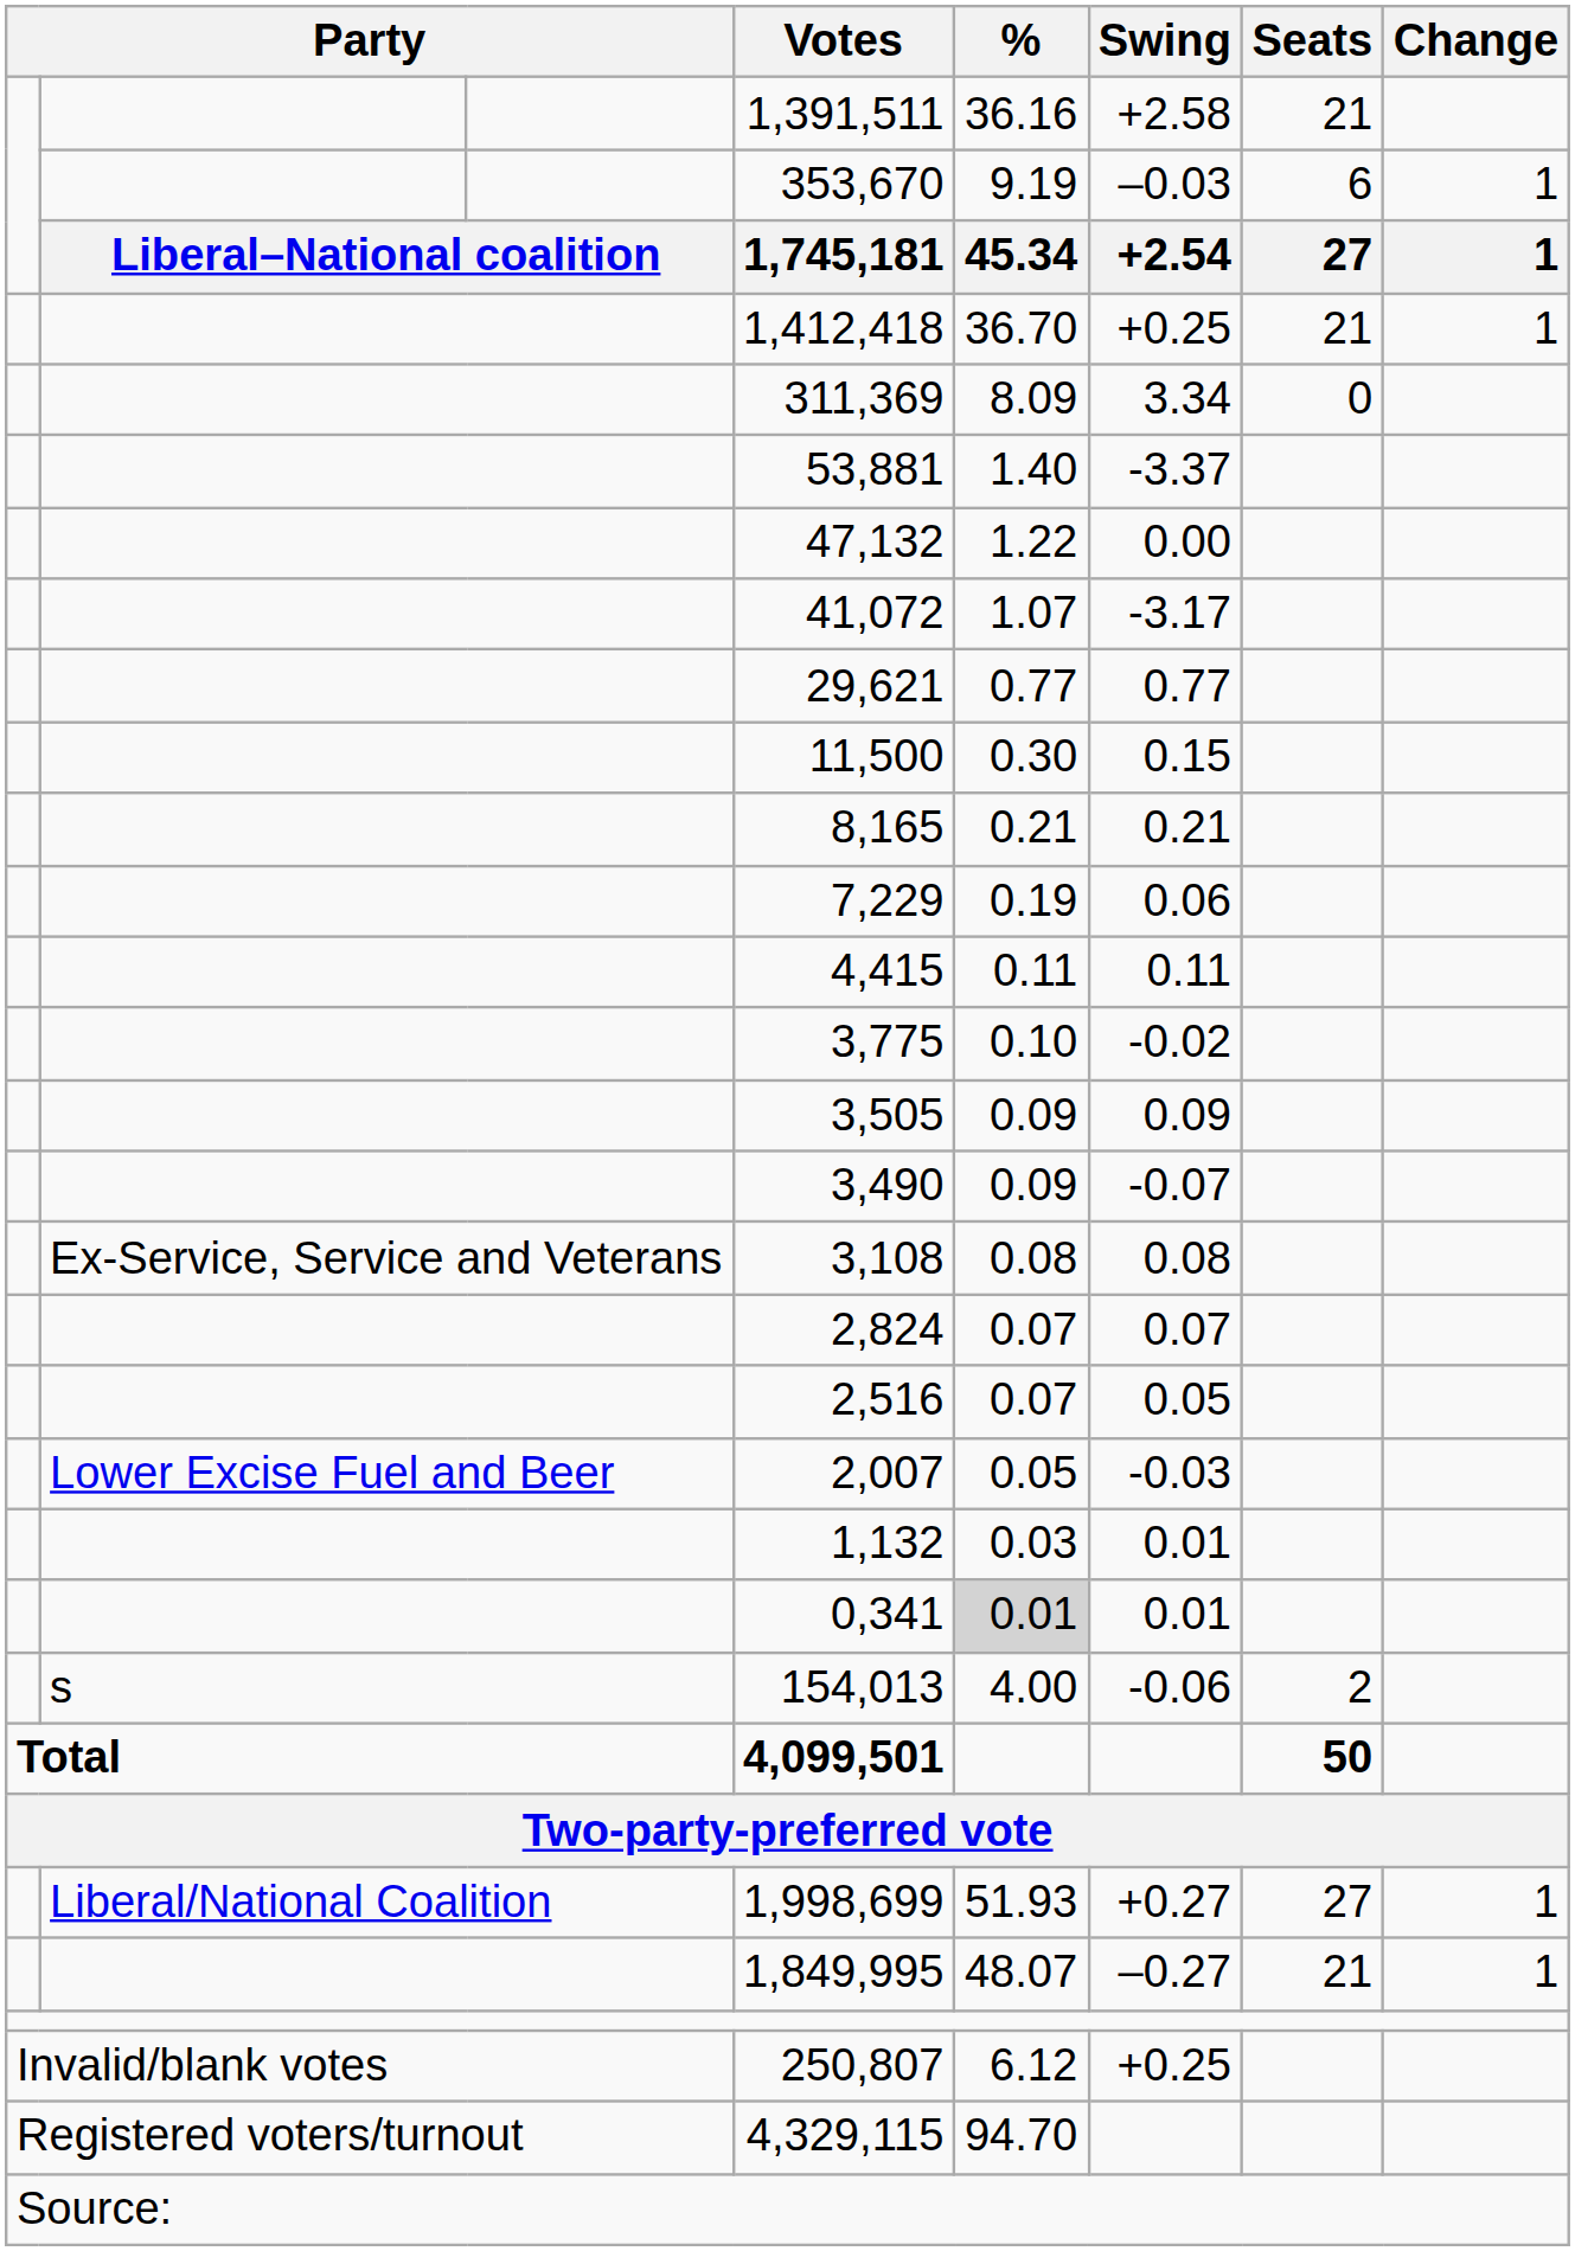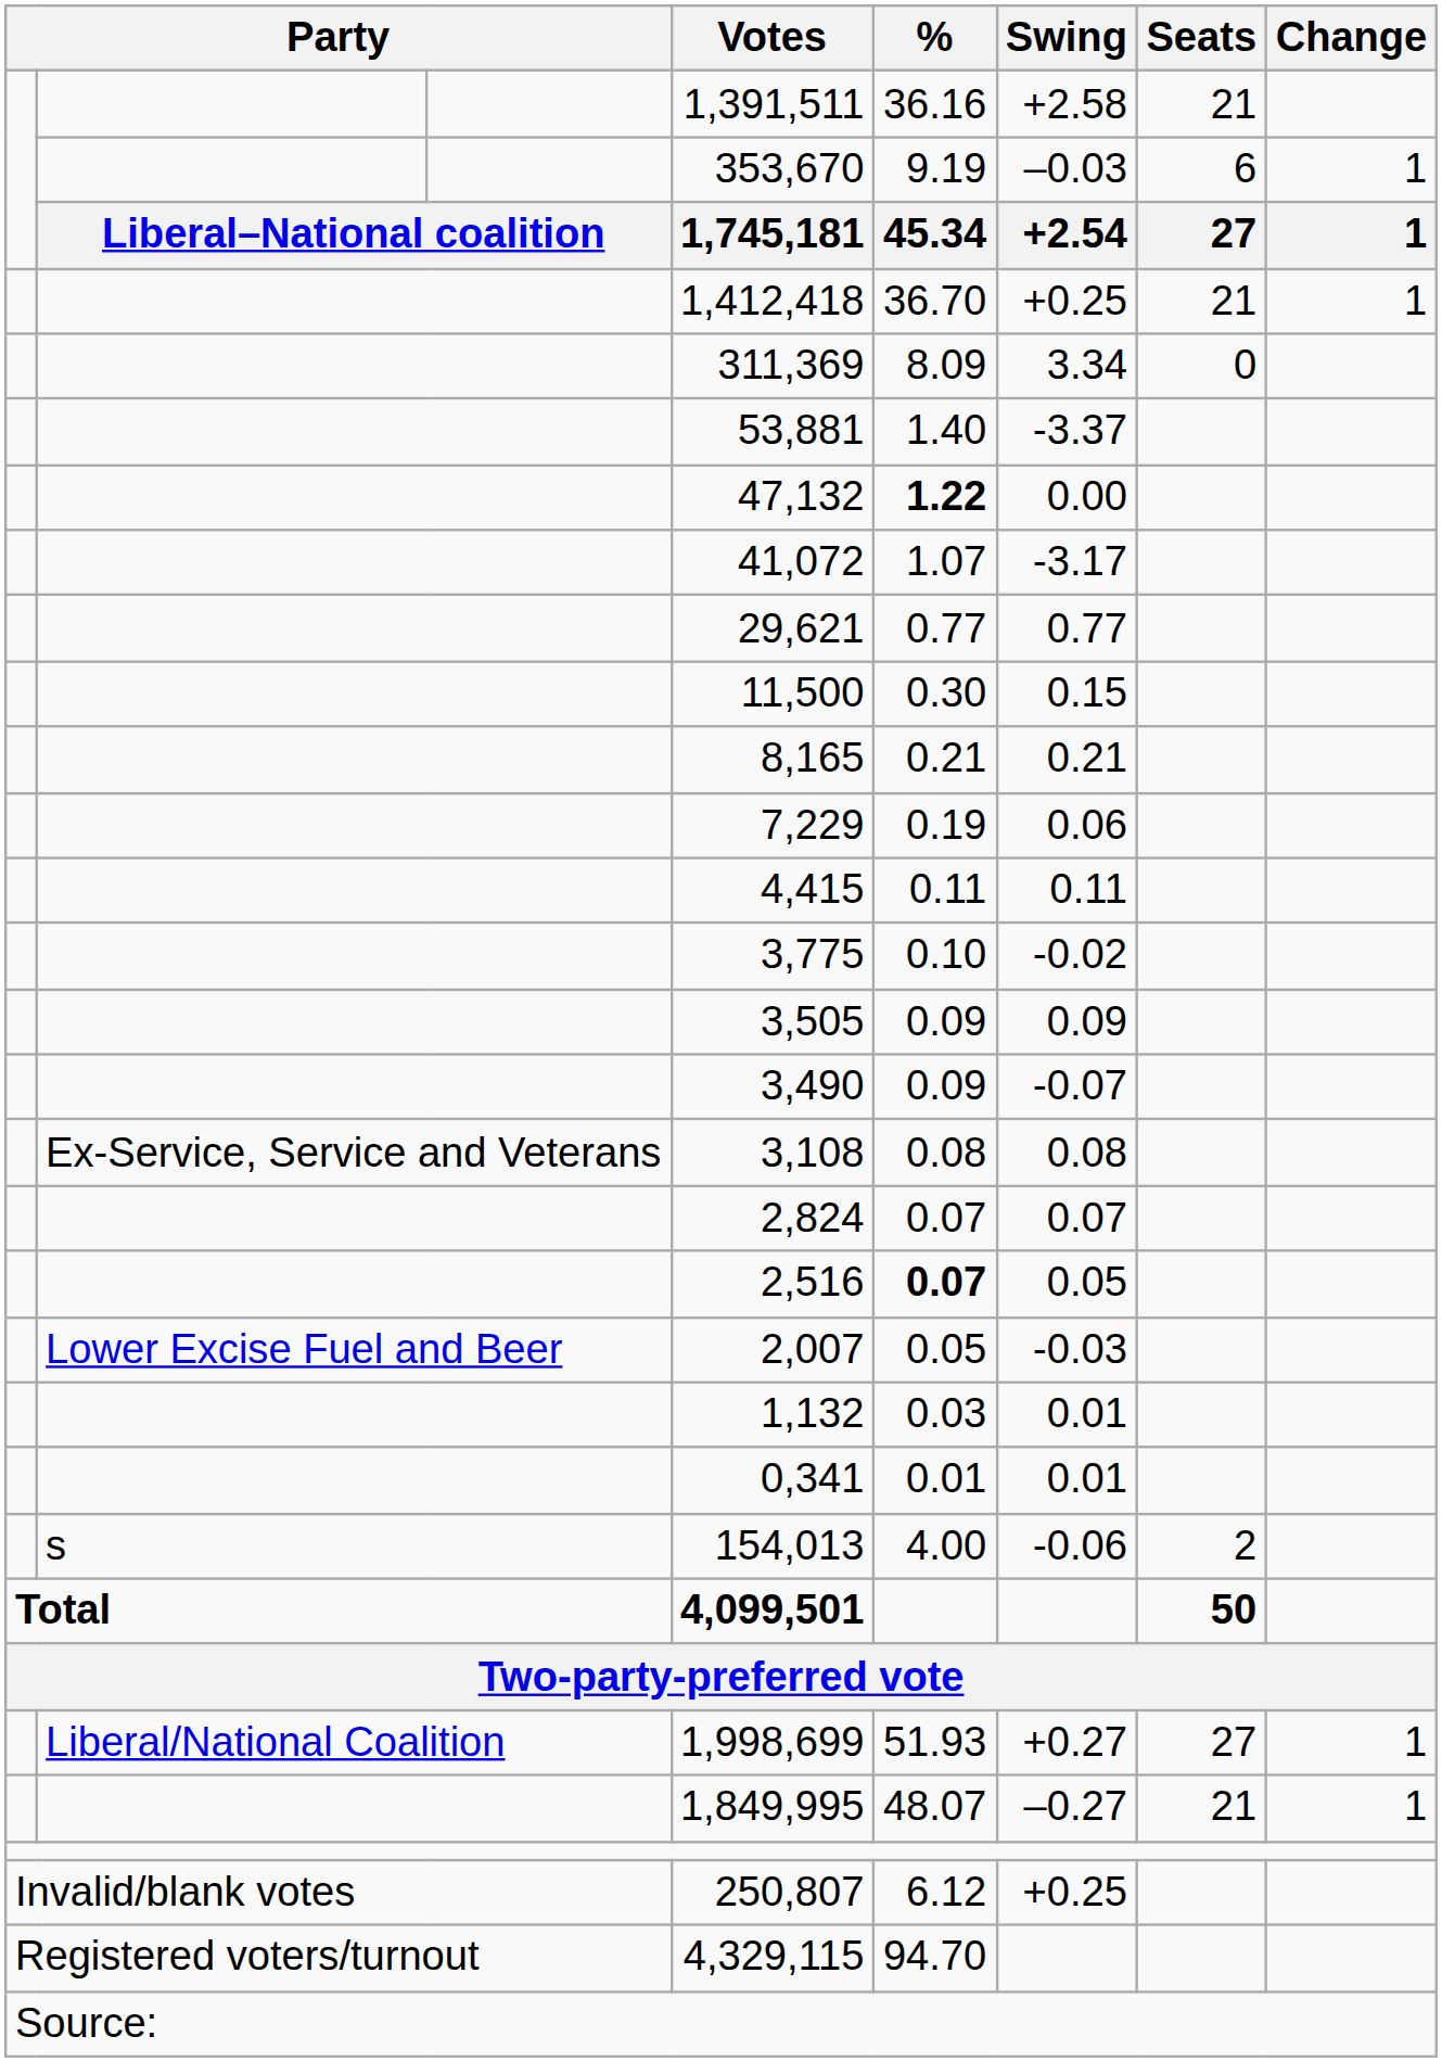47,132 | %: normal -> bold
2,516 | %: normal -> bold
0,341 | %: lightgrey background -> no background
